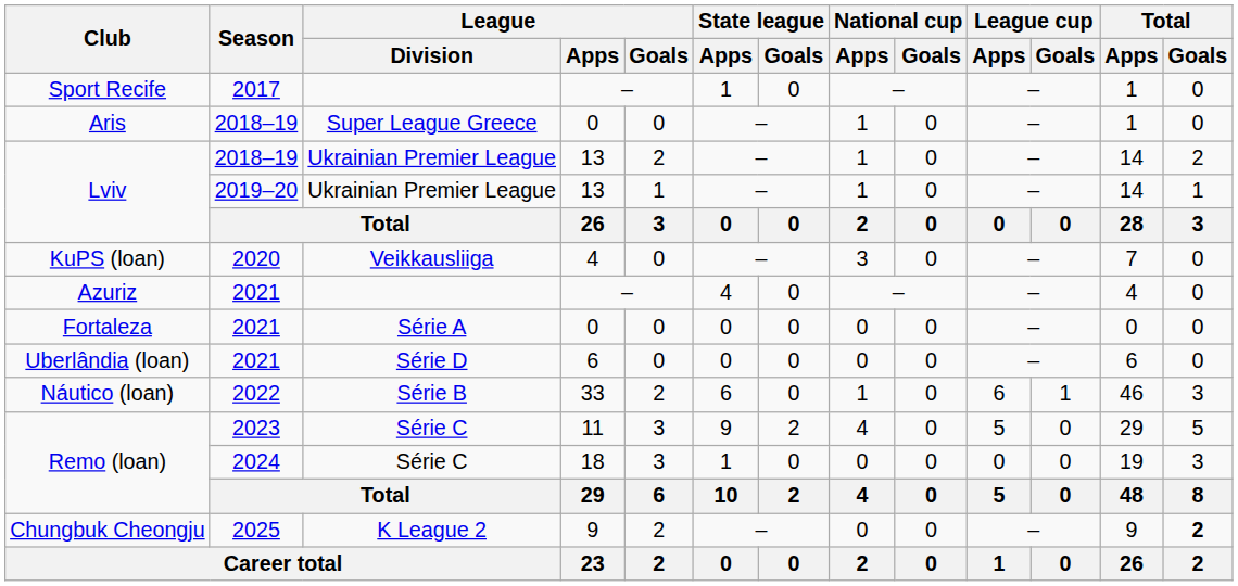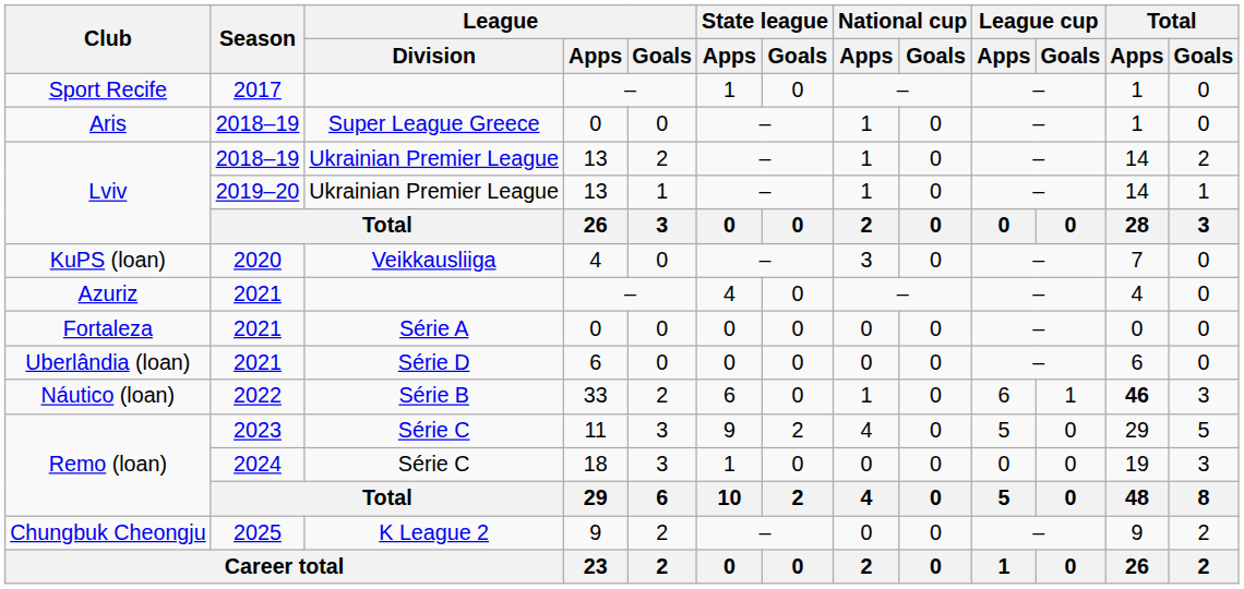Náutico (loan) | Total / Apps: normal -> bold
Chungbuk Cheongju | Total / Goals: bold -> normal
